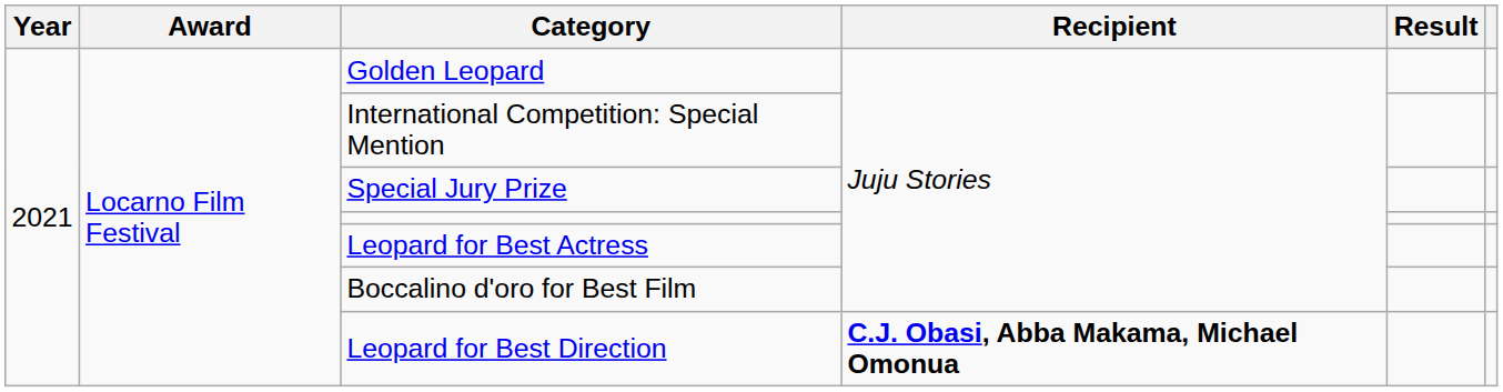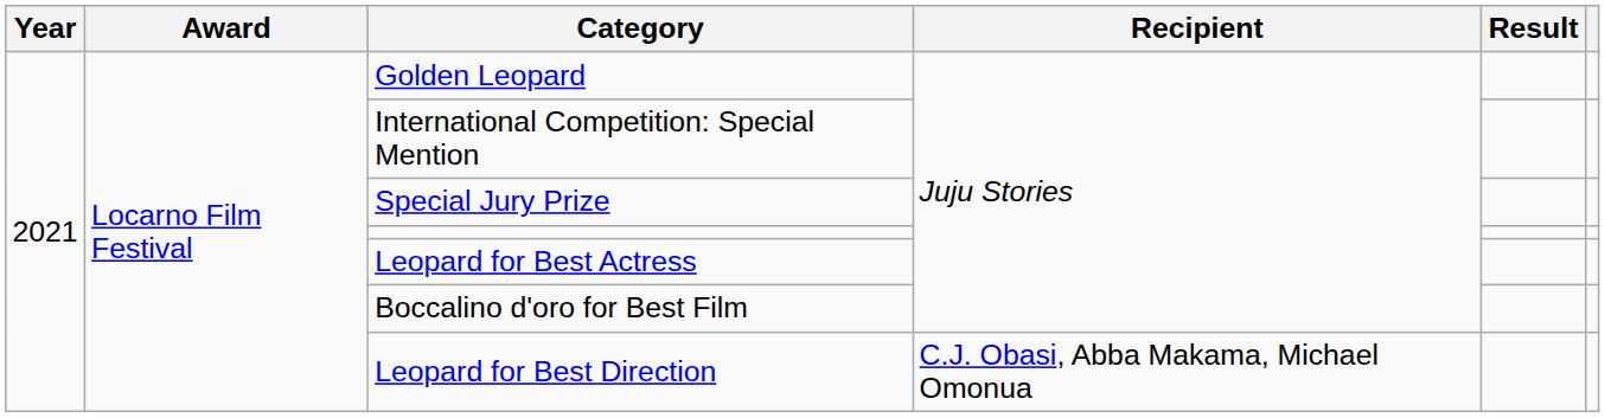Leopard for Best Direction | Recipient: bold -> normal
